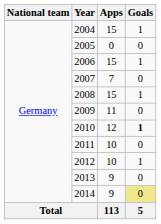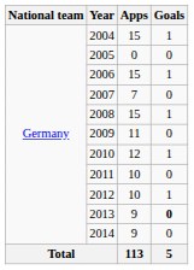2010 | Goals: bold -> normal
2013 | Goals: normal -> bold
2014 | Goals: khaki background -> no background
